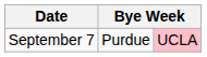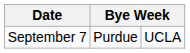September 7 | column 3: pink background -> no background
